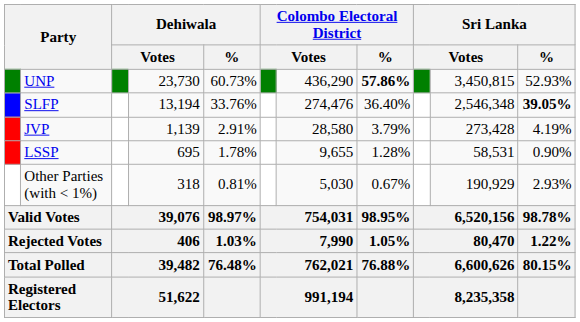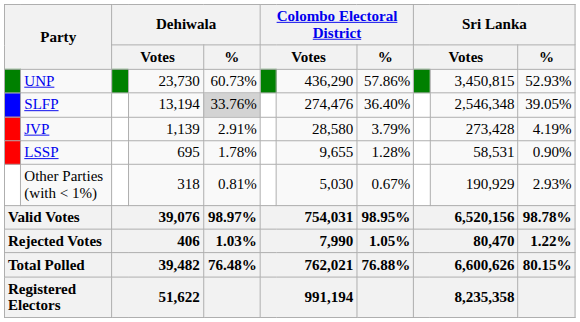UNP | Colombo Electoral District / %: bold -> normal
SLFP | Dehiwala / %: no background -> lightgrey background
SLFP | Sri Lanka / %: bold -> normal
